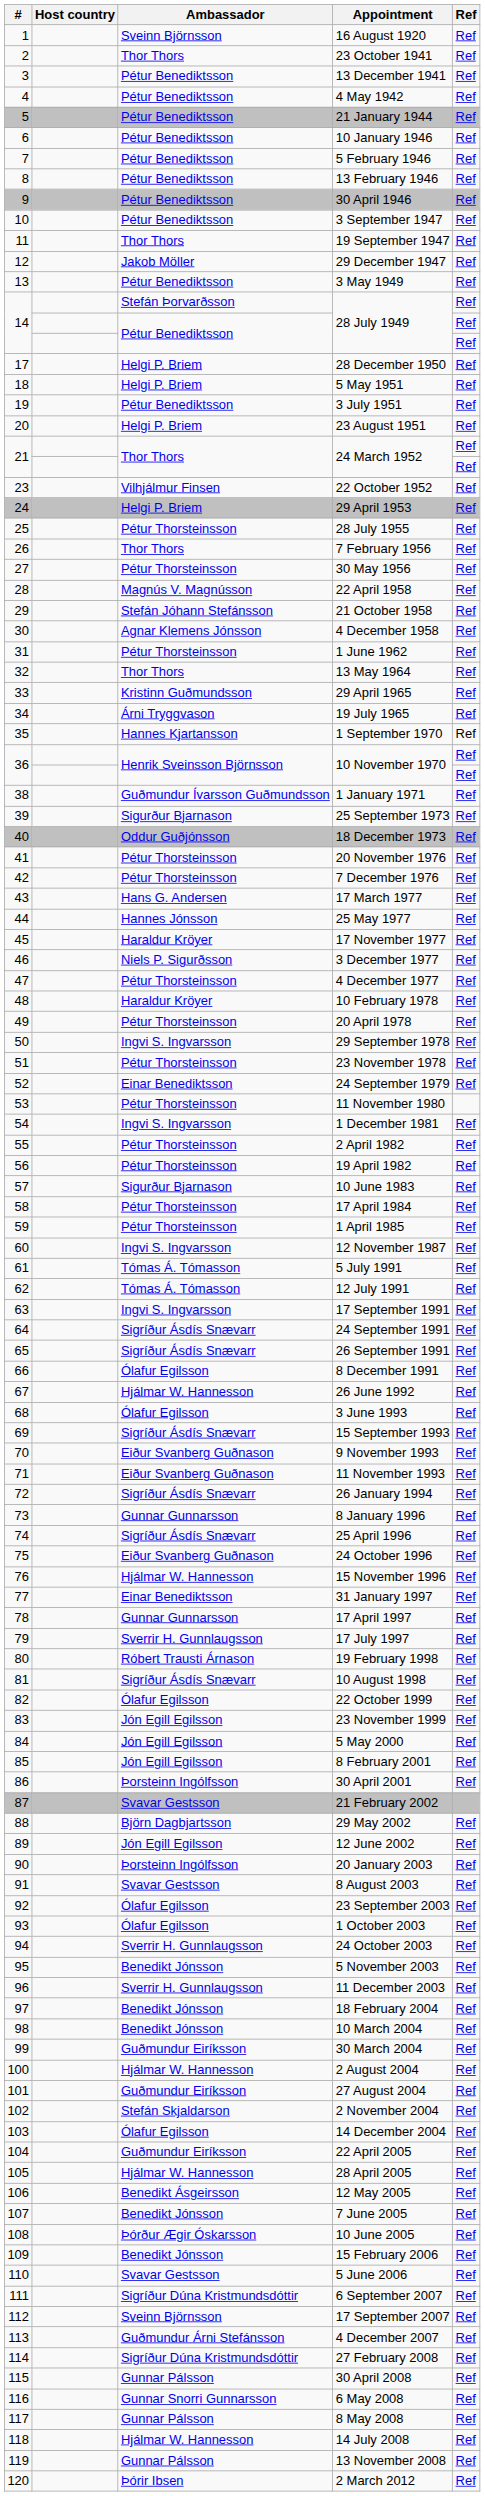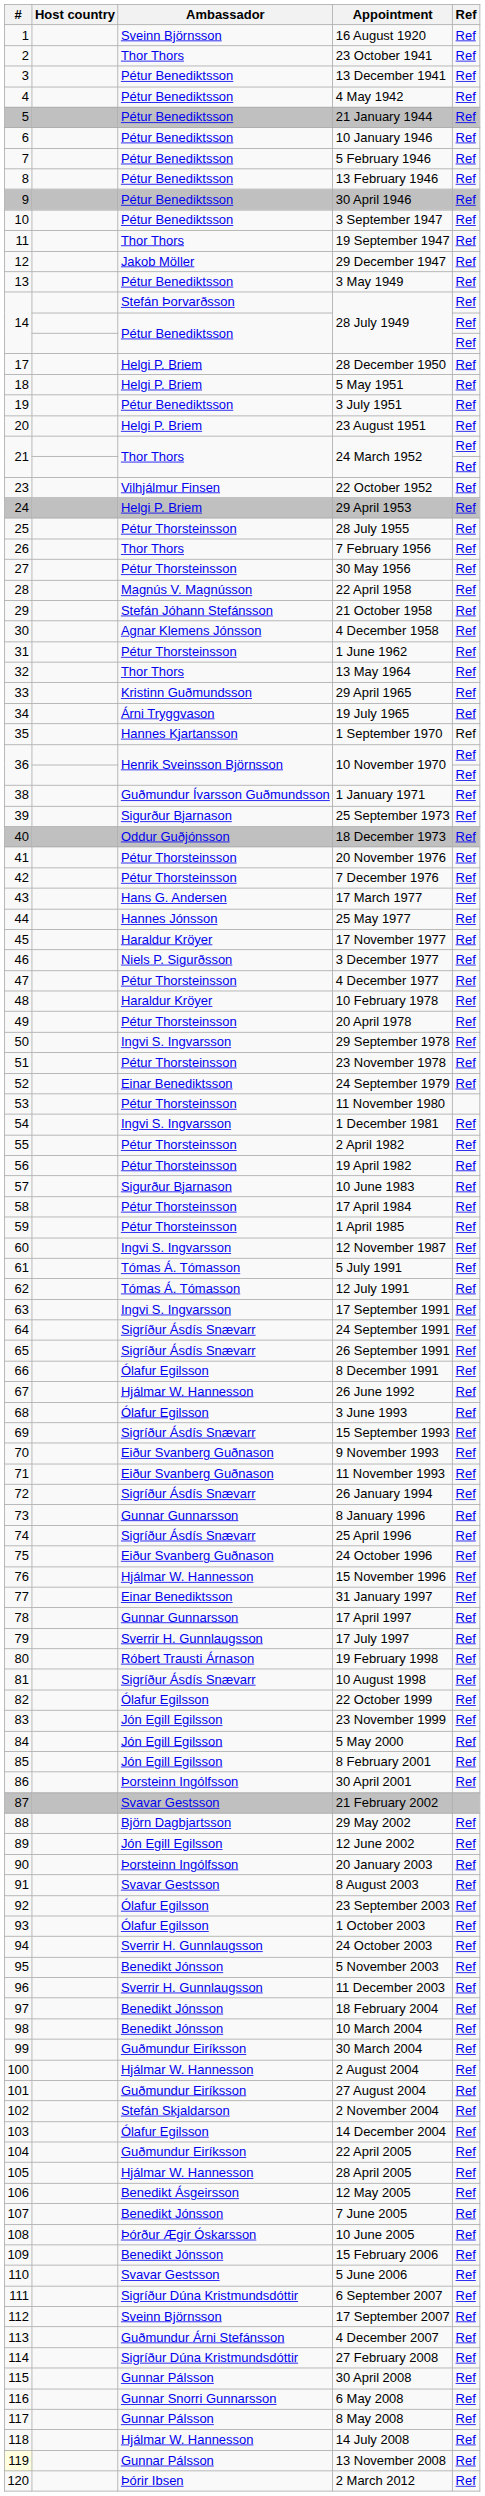13 November 2008 | #: no background -> lightyellow background
